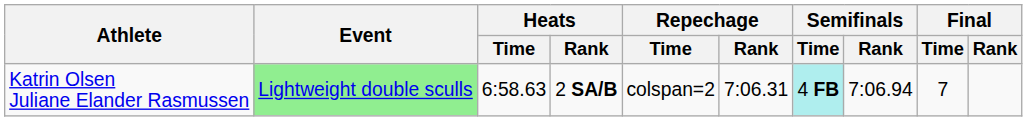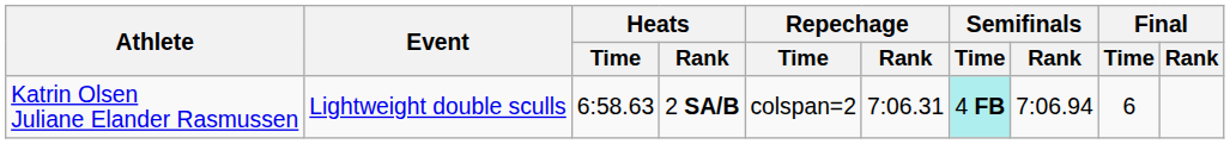Katrin Olsen Juliane Elander Rasmussen | Event: lightgreen background -> no background
Katrin Olsen Juliane Elander Rasmussen | Final / Time: 7 -> 6
